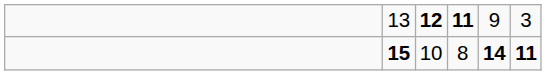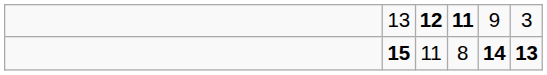row 2 | column 3: 10 -> 11
row 2 | column 6: 11 -> 13
